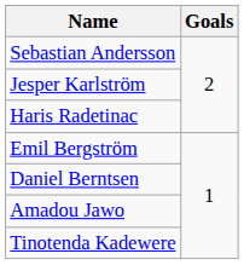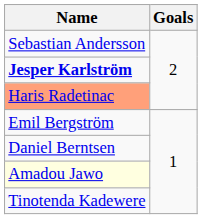Jesper Karlström | Name: normal -> bold
Haris Radetinac | Name: no background -> lightsalmon background
Amadou Jawo | Name: no background -> lightyellow background
